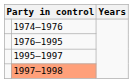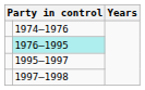1976–1995 | column 2: no background -> paleturquoise background
1997–1998 | column 2: lightsalmon background -> no background
